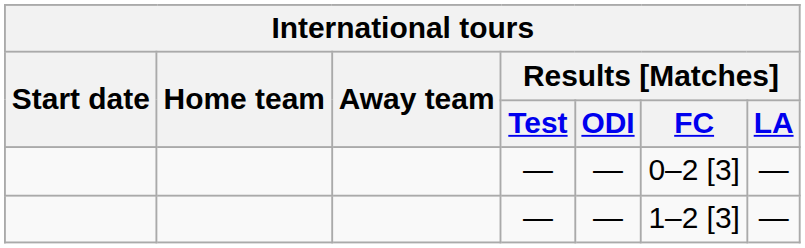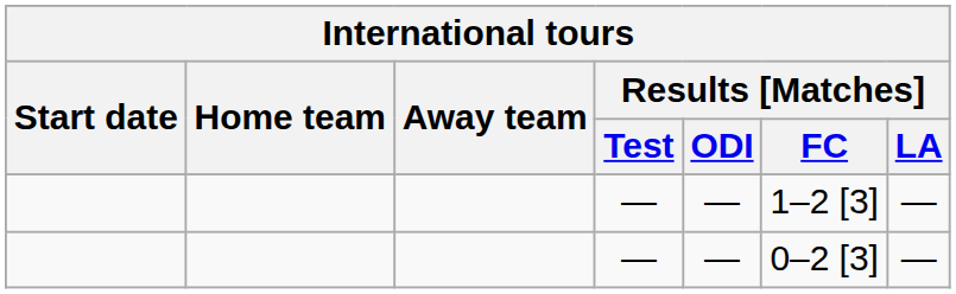row 4 | Results [Matches] / FC: 0–2 [3] -> 1–2 [3]
row 5 | Results [Matches] / FC: 1–2 [3] -> 0–2 [3]
